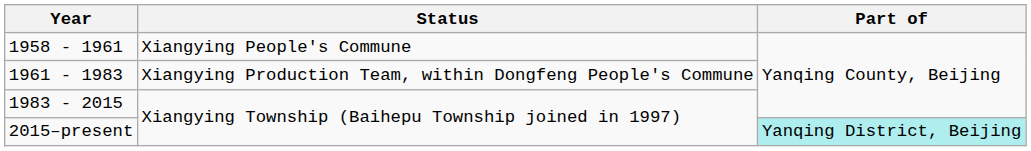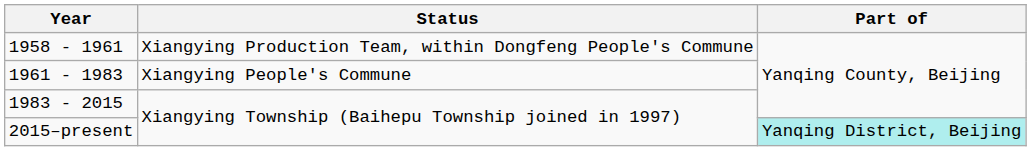1958 - 1961 | Status: Xiangying People's Commune -> Xiangying Production Team, within Dongfeng People's Commune
1961 - 1983 | Status: Xiangying Production Team, within Dongfeng People's Commune -> Xiangying People's Commune
